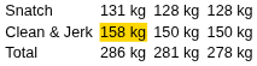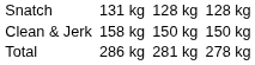Clean & Jerk | column 2: gold background -> no background
